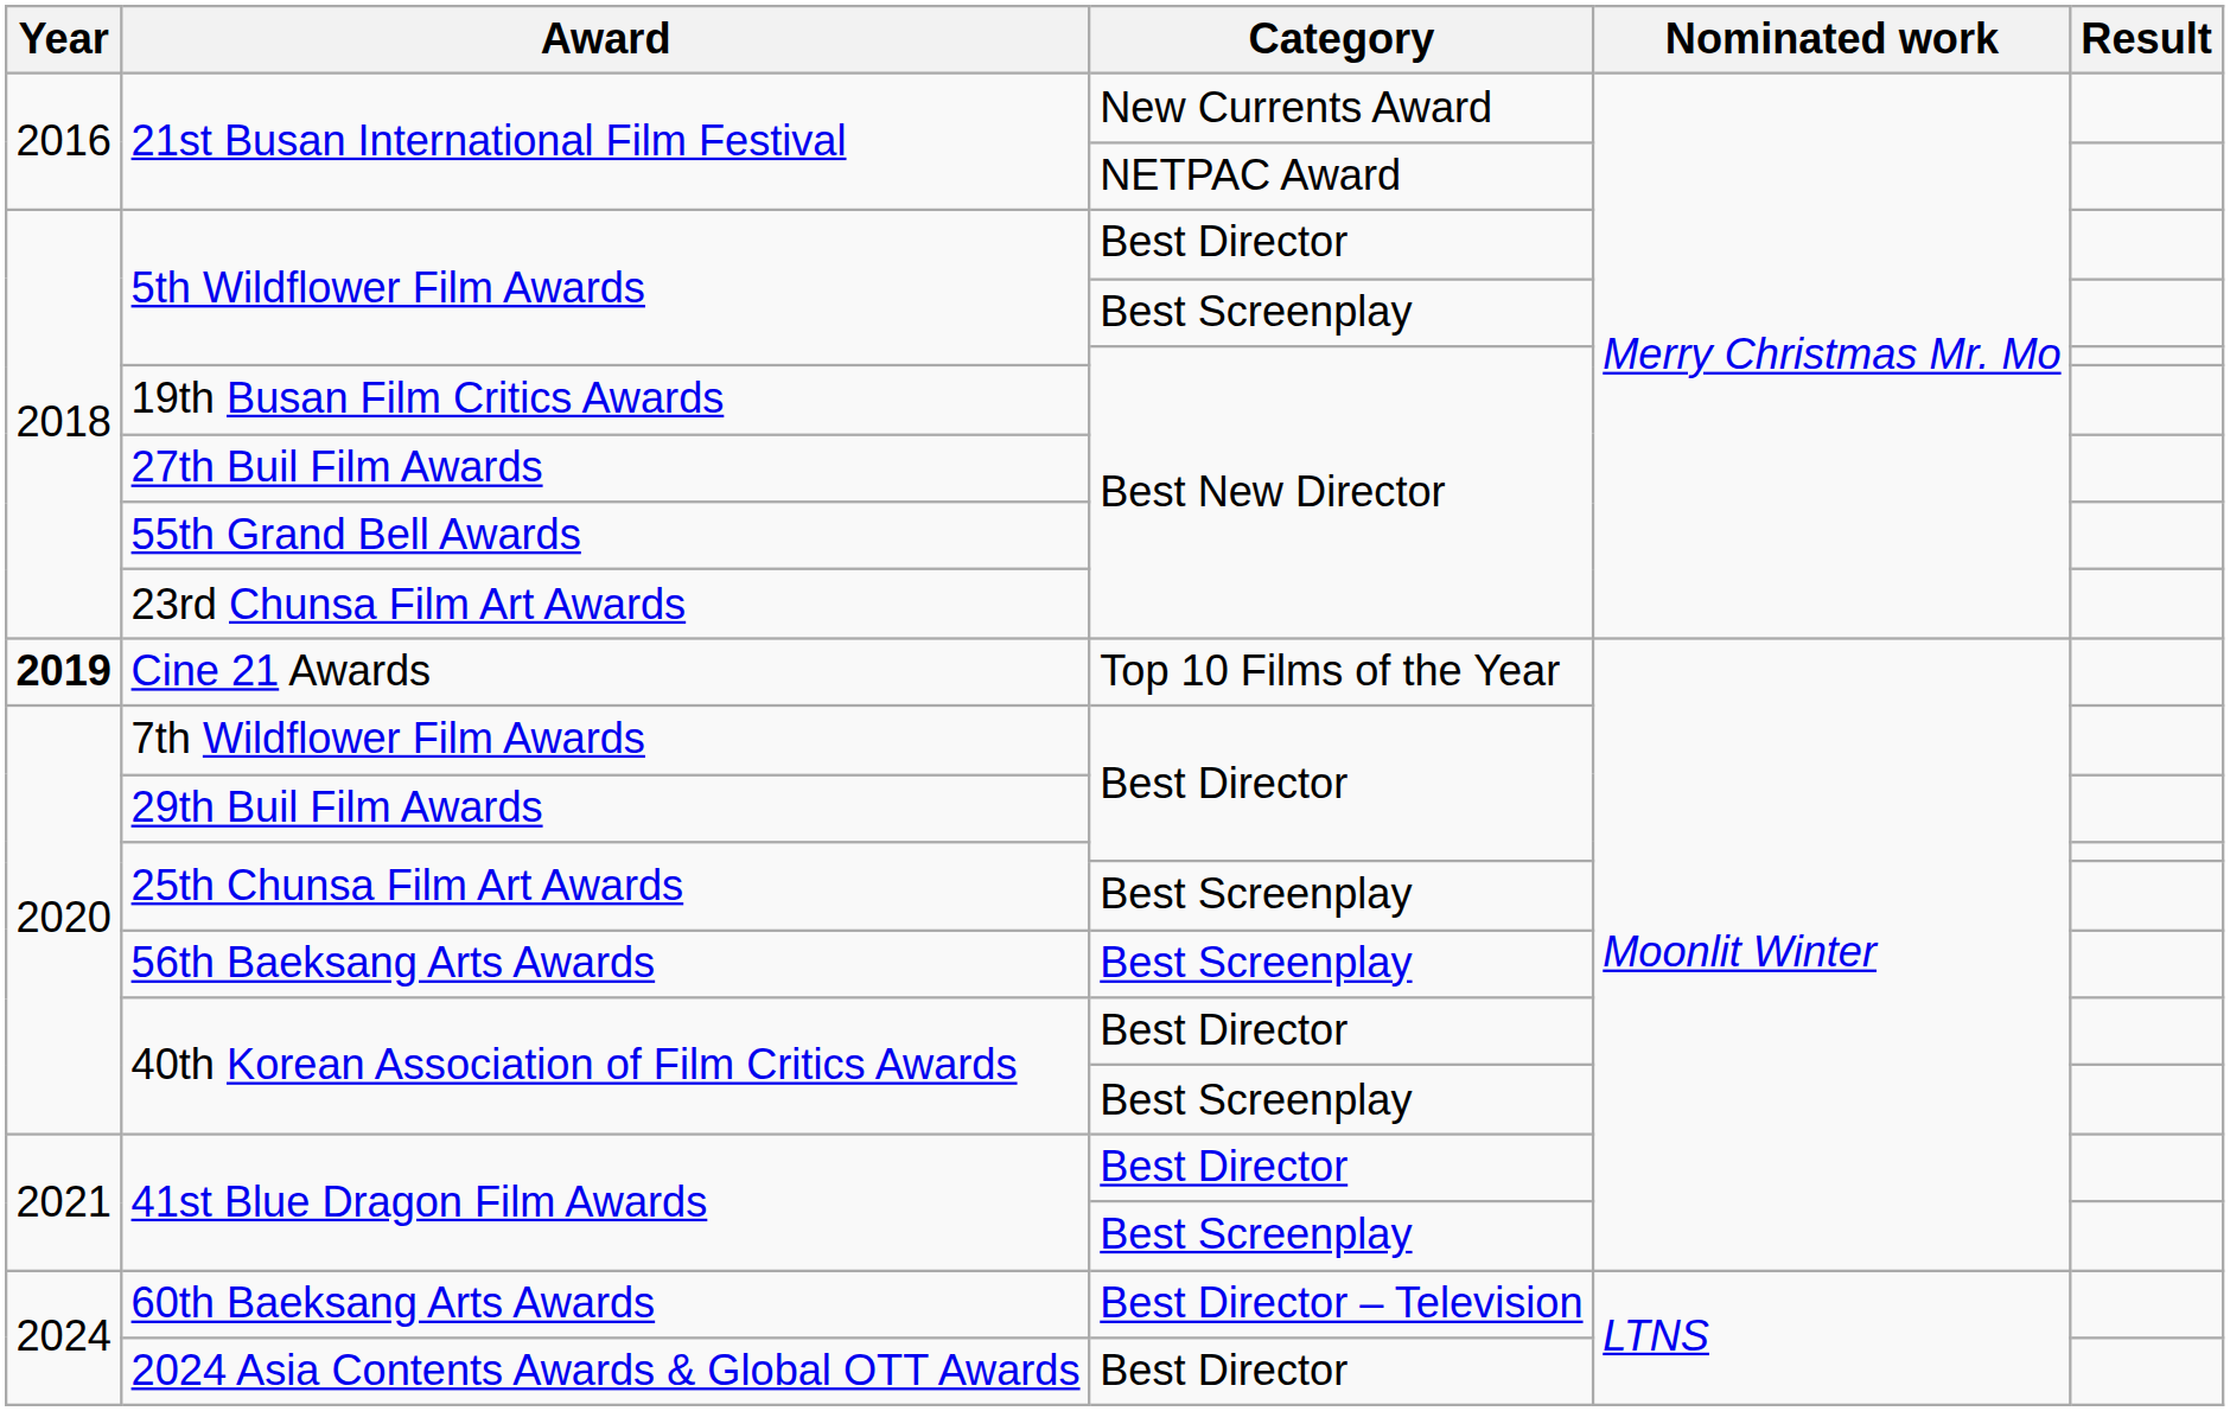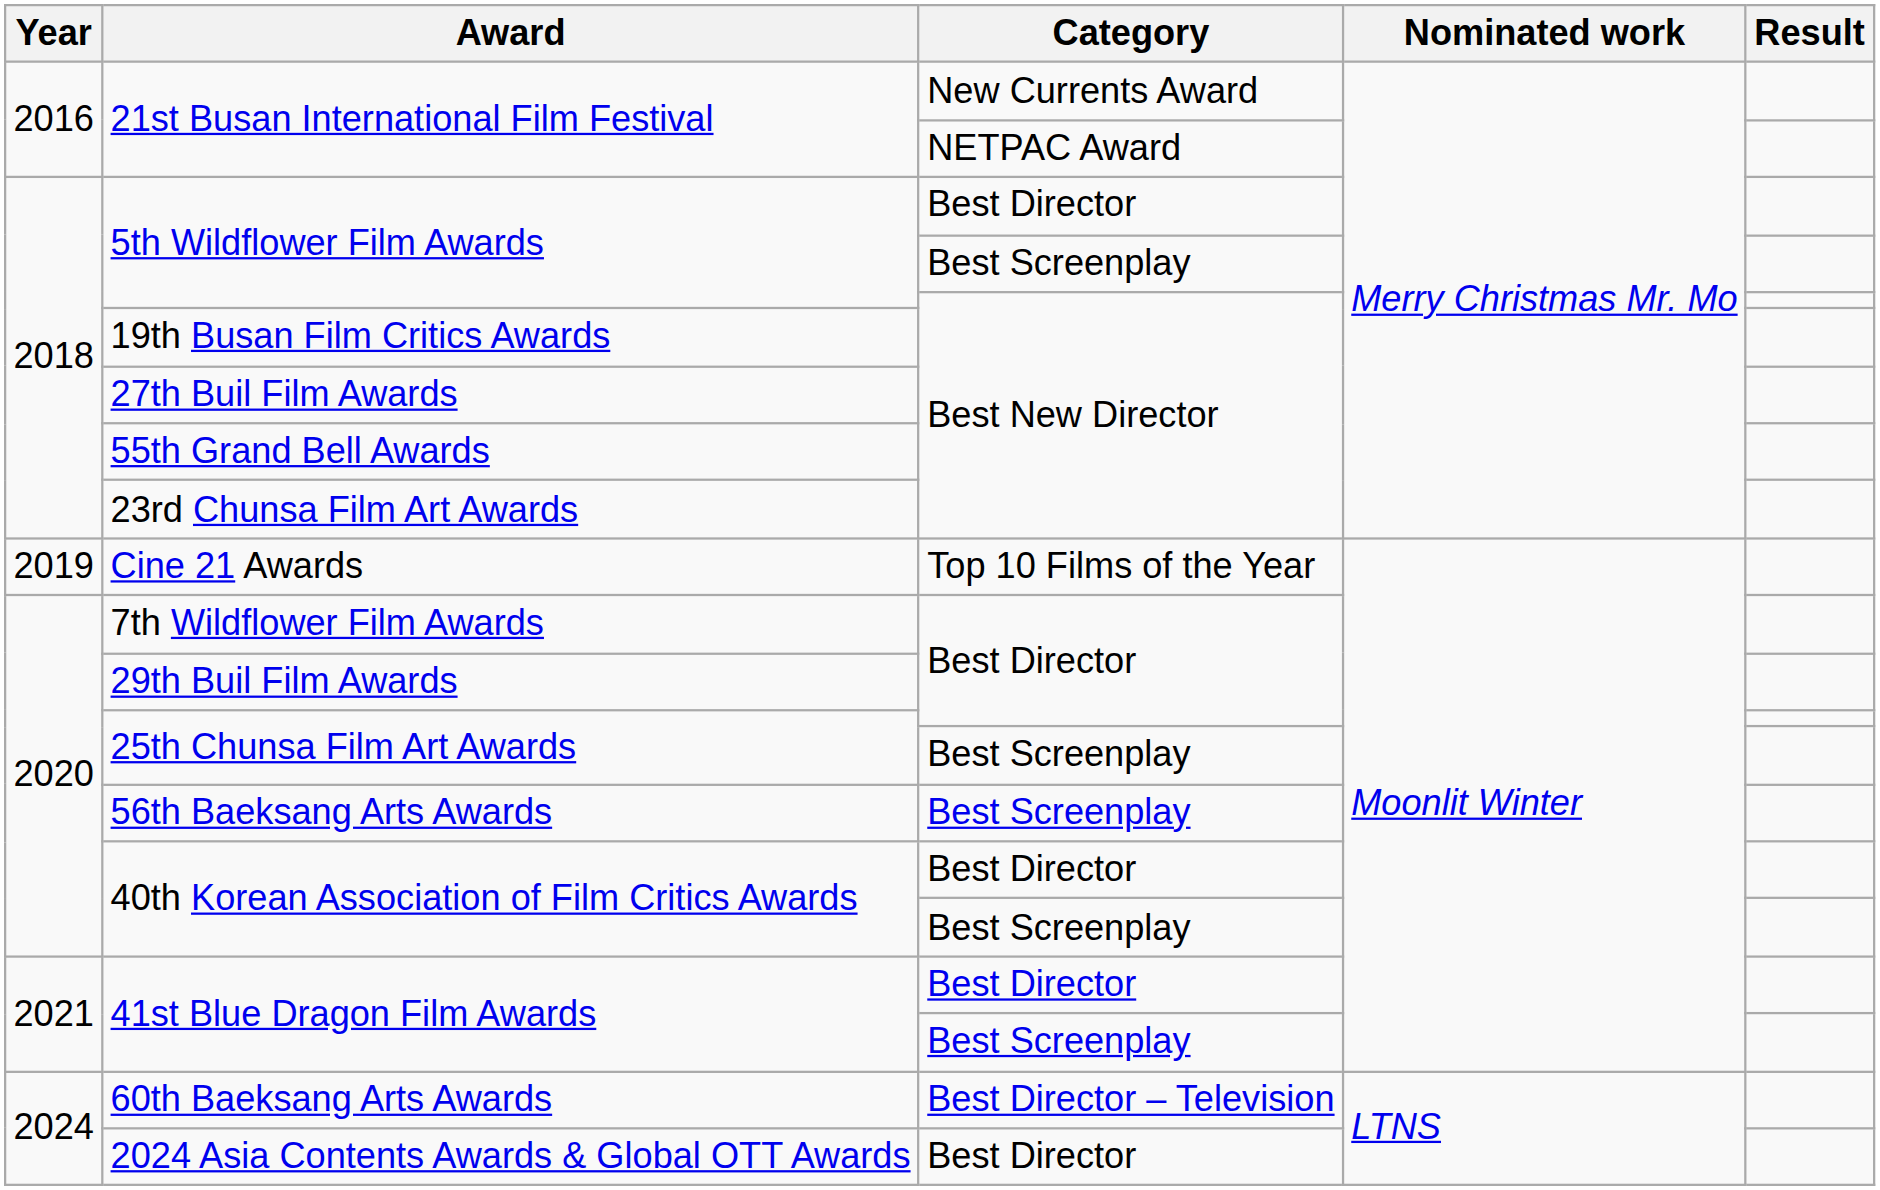Cine 21 Awards | Year: bold -> normal
